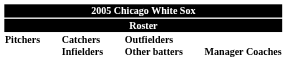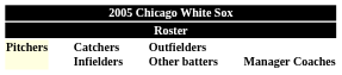Pitchers | column 1: no background -> lightyellow background
